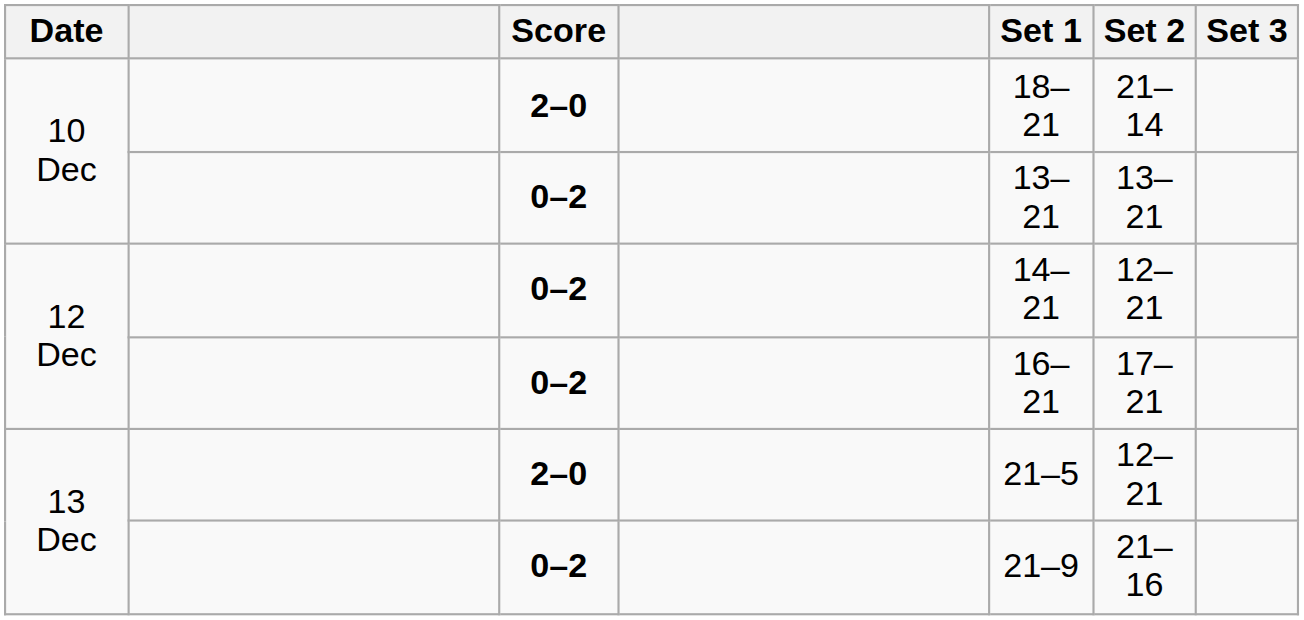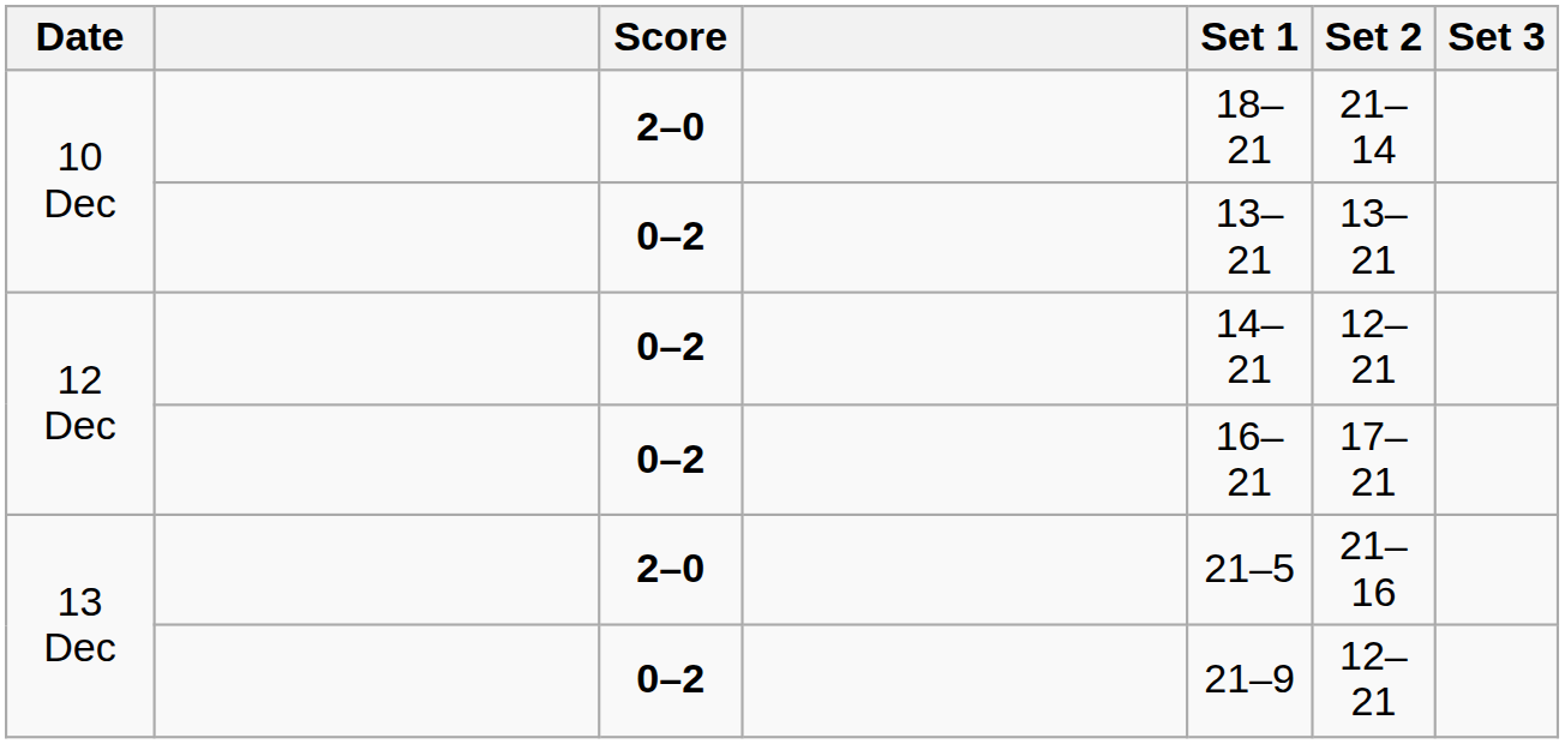13 Dec / 2–0 | Set 2: 12–21 -> 21–16
13 Dec / 0–2 | Set 2: 21–16 -> 12–21
